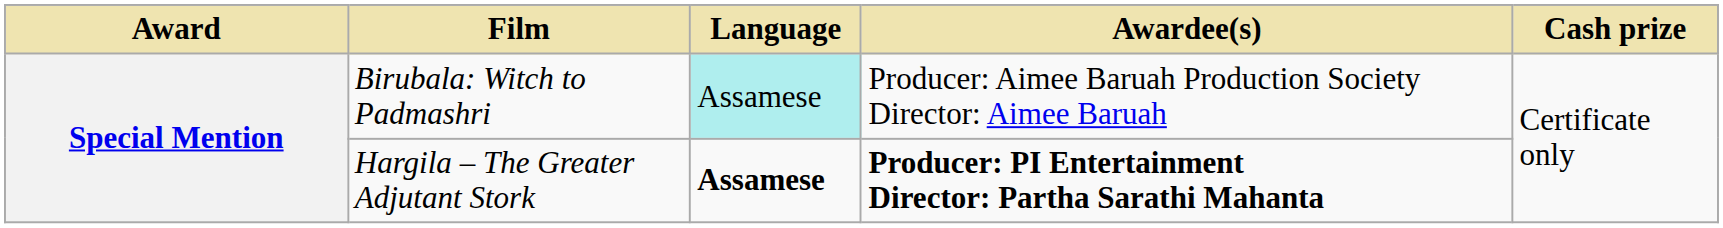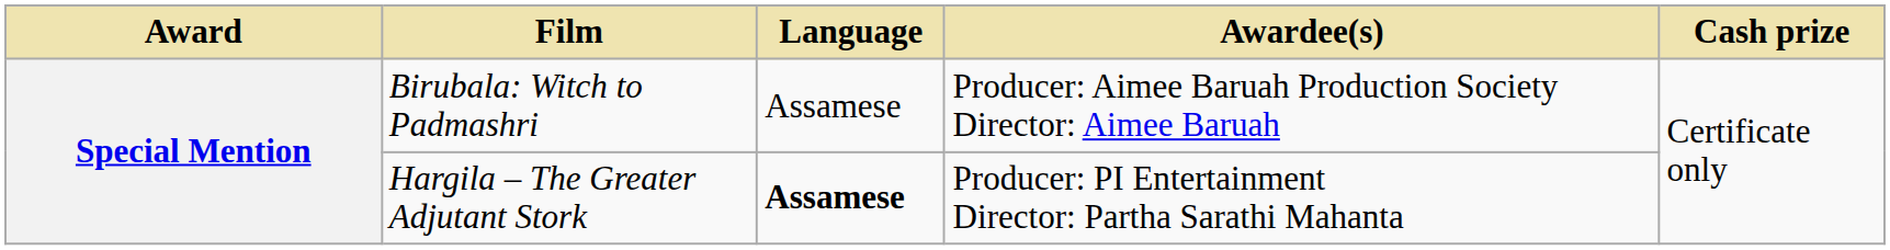Birubala: Witch to Padmashri | Language: paleturquoise background -> no background
Hargila – The Greater Adjutant Stork | Awardee(s): bold -> normal
